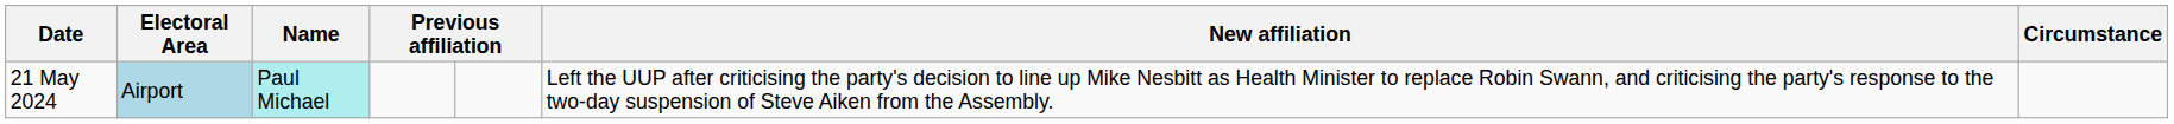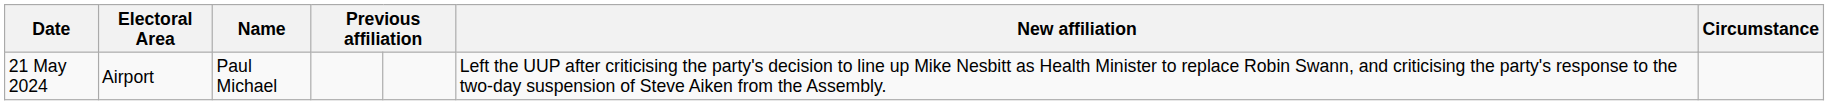21 May 2024 | Electoral Area: lightblue background -> no background
21 May 2024 | Name: paleturquoise background -> no background
